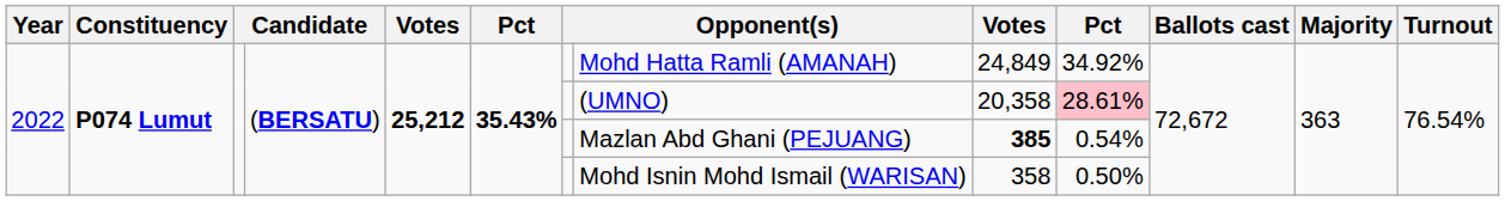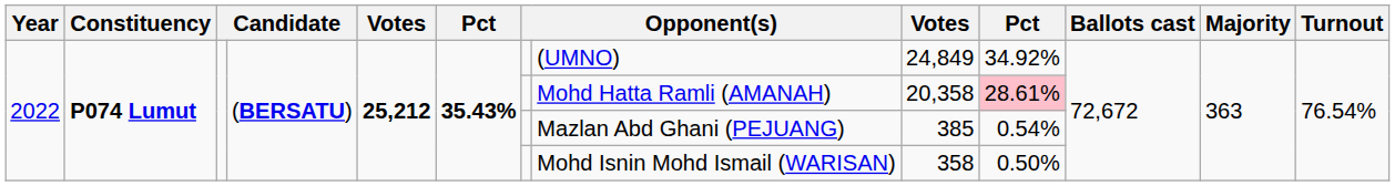row 2 | column 8: Mohd Hatta Ramli (AMANAH) -> (UMNO)
row 3 | column 8: (UMNO) -> Mohd Hatta Ramli (AMANAH)
row 4 | column 9: bold -> normal
